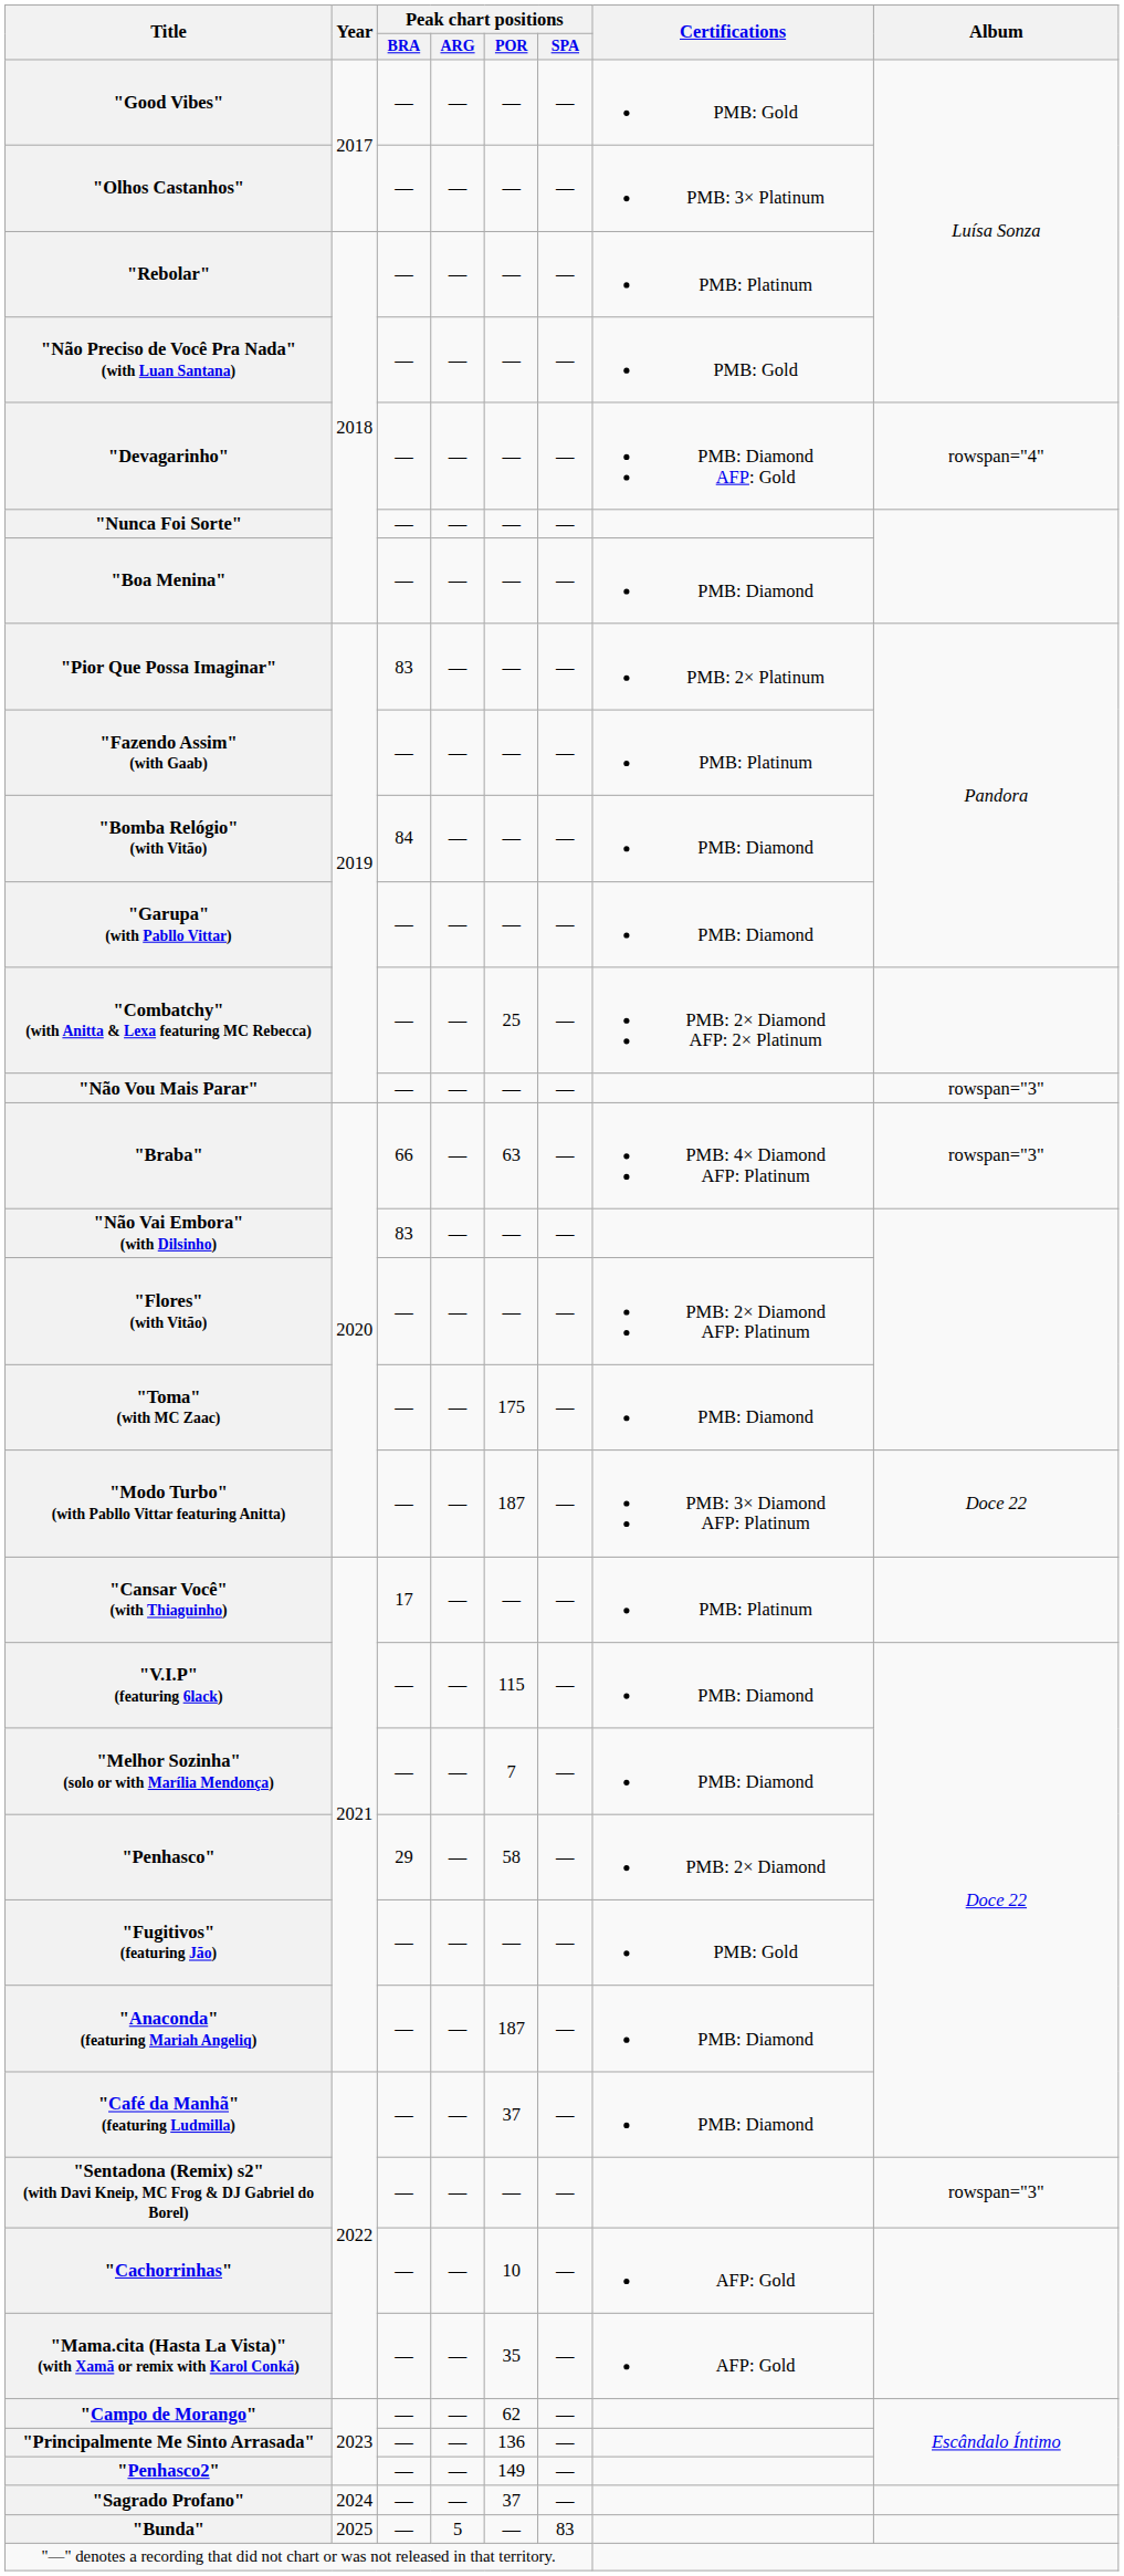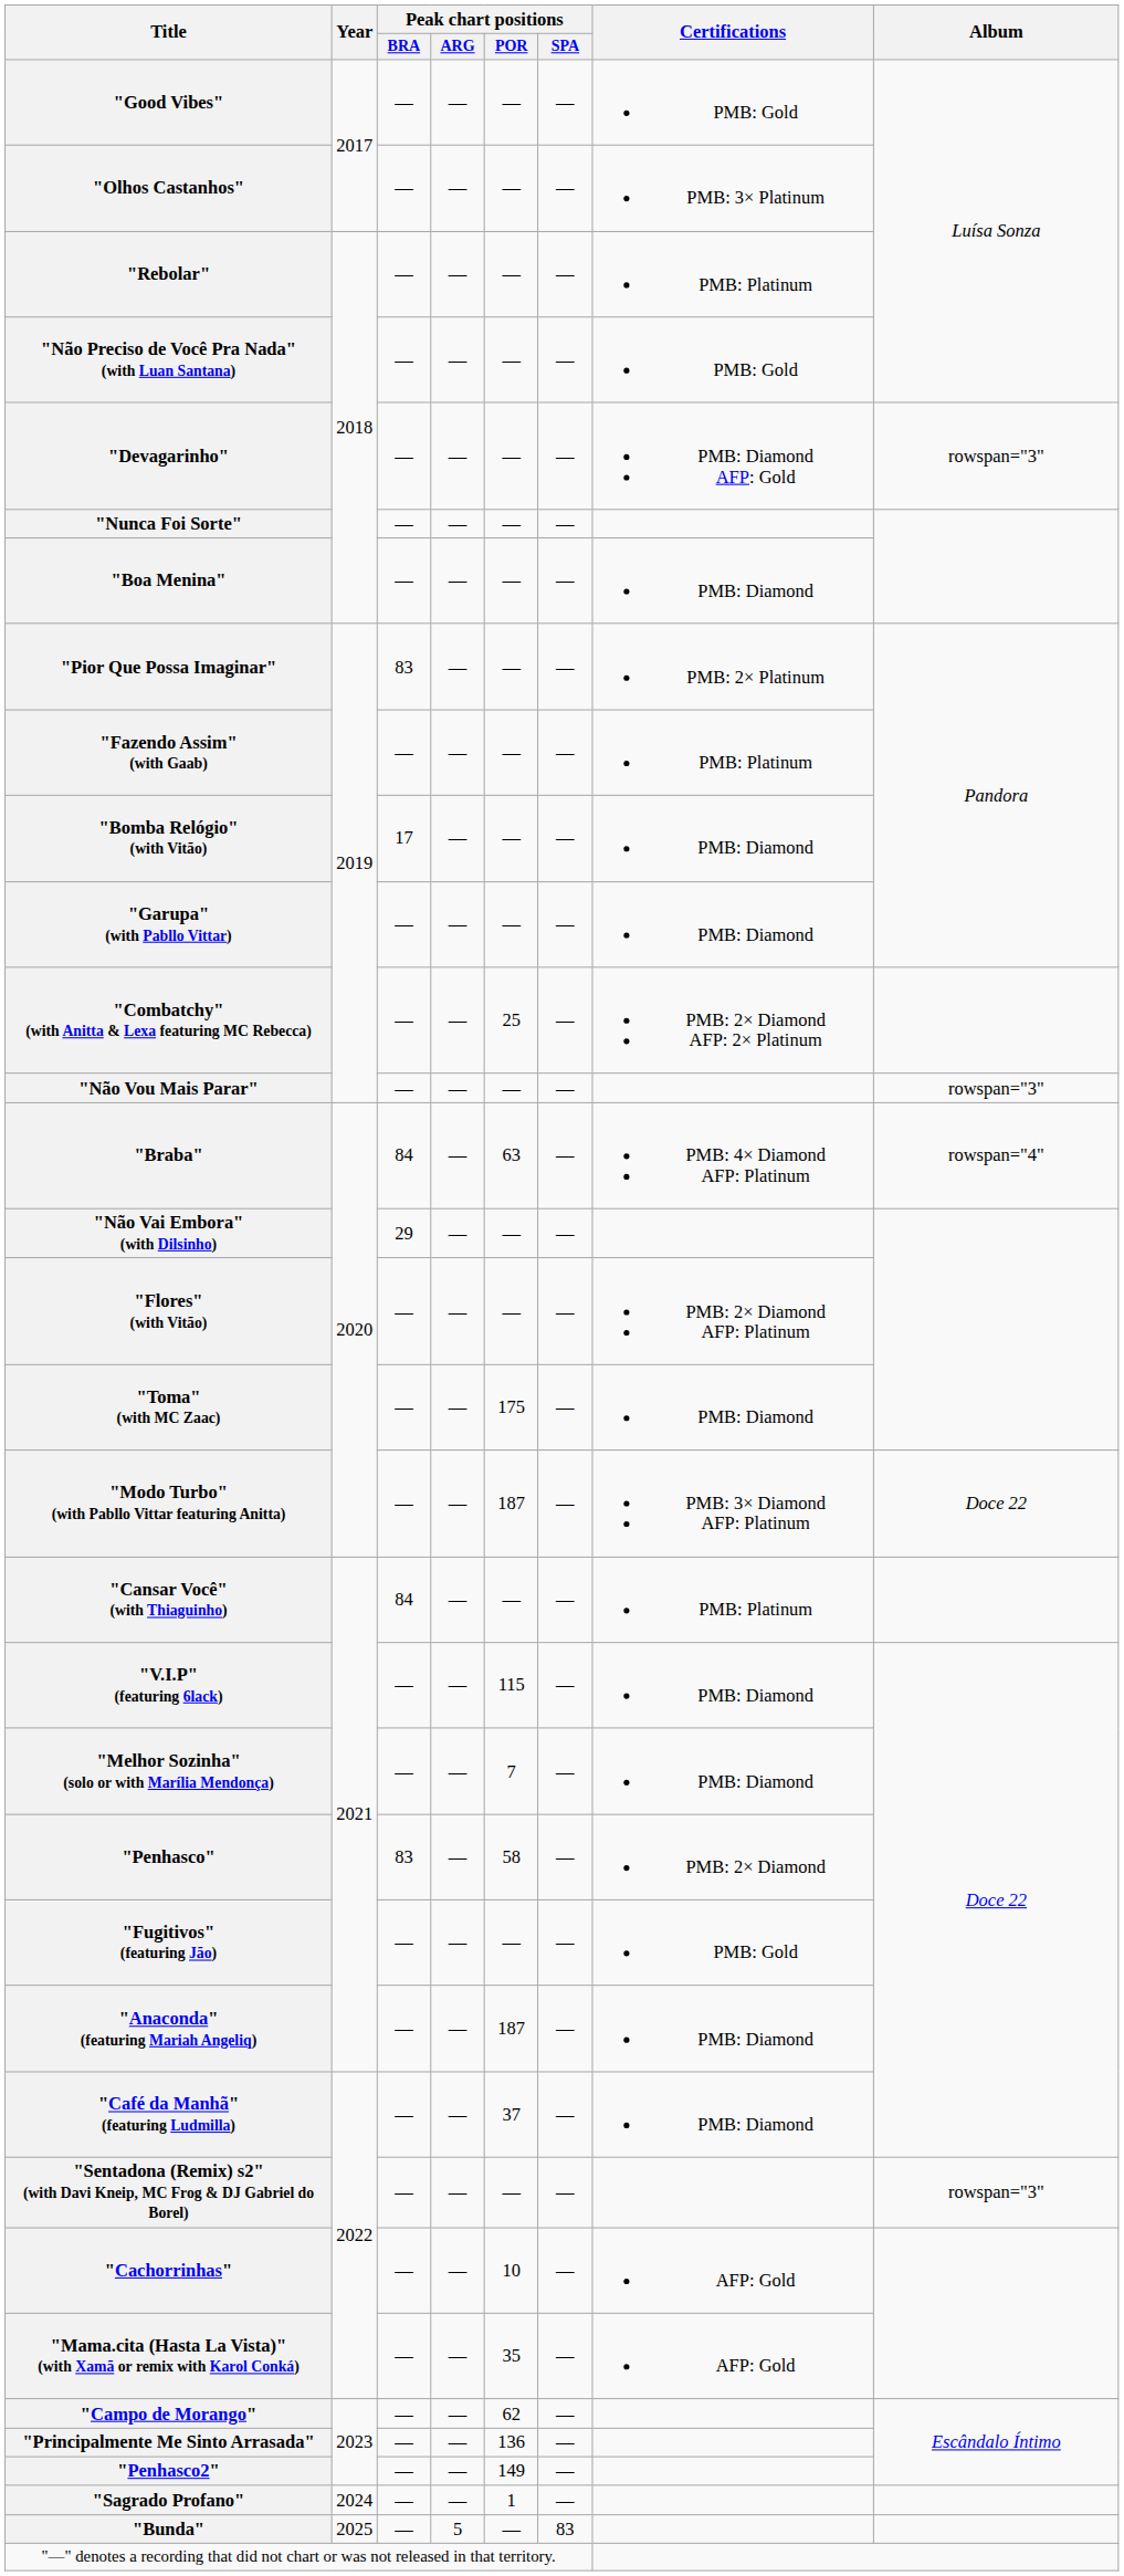"Devagarinho" | Album: rowspan="4" -> rowspan="3"
"Bomba Relógio" (with Vitão) | Peak chart positions / BRA: 84 -> 17
"Braba" | Peak chart positions / BRA: 66 -> 84
"Braba" | Album: rowspan="3" -> rowspan="4"
"Não Vai Embora" (with Dilsinho) | Peak chart positions / BRA: 83 -> 29
"Cansar Você" (with Thiaguinho) | Peak chart positions / BRA: 17 -> 84
"Penhasco" | Peak chart positions / BRA: 29 -> 83
"Sagrado Profano" | Peak chart positions / POR: 37 -> 1
